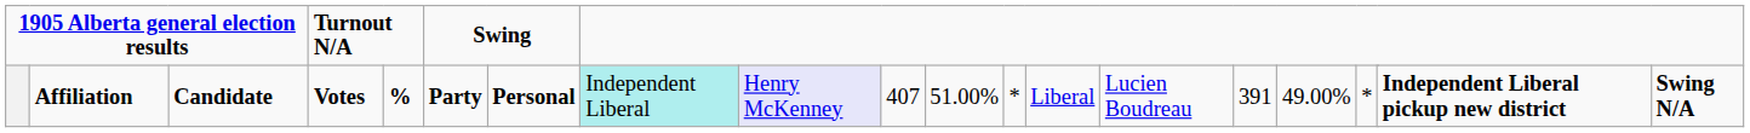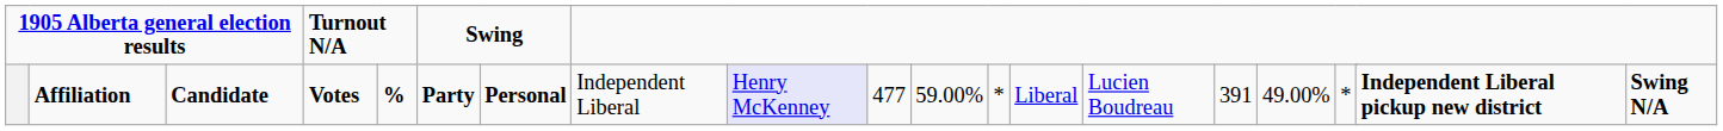Affiliation | column 8: paleturquoise background -> no background
Affiliation | column 10: 407 -> 477
Affiliation | column 11: 51.00% -> 59.00%
